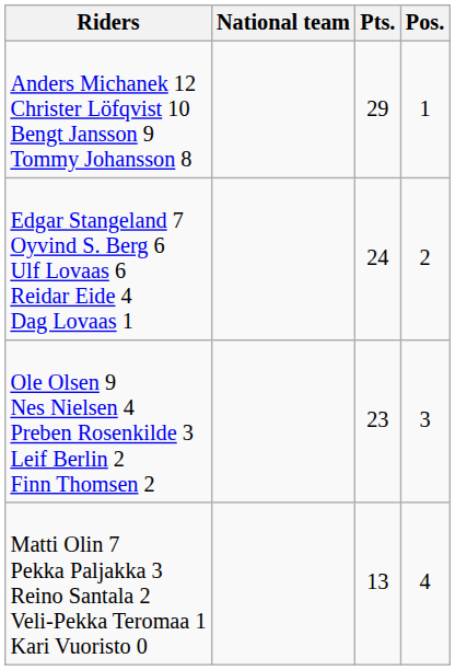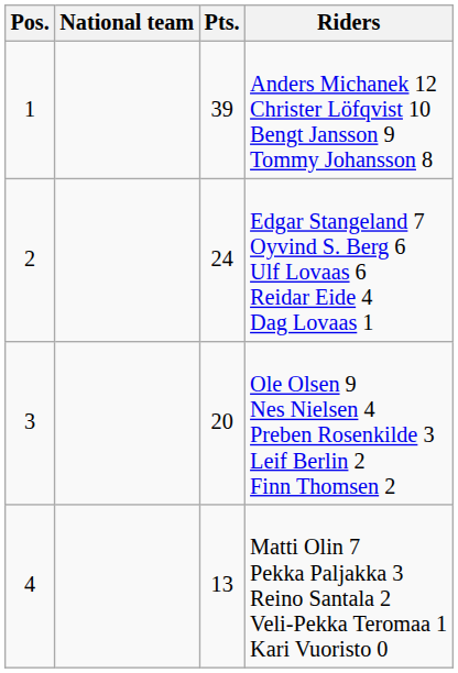columns swapped: Pos. <-> Riders
row 2 | Pts.: 29 -> 39
row 4 | Pts.: 23 -> 20
